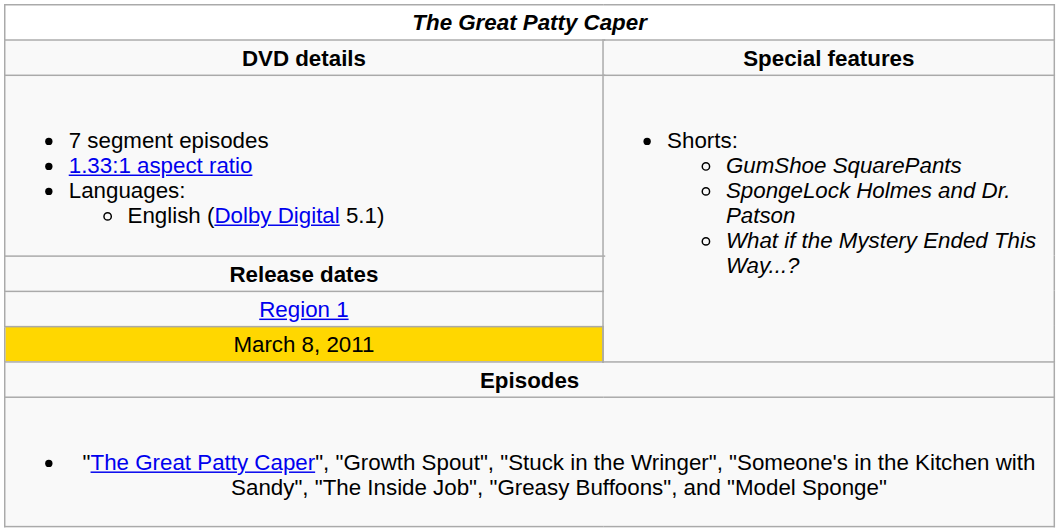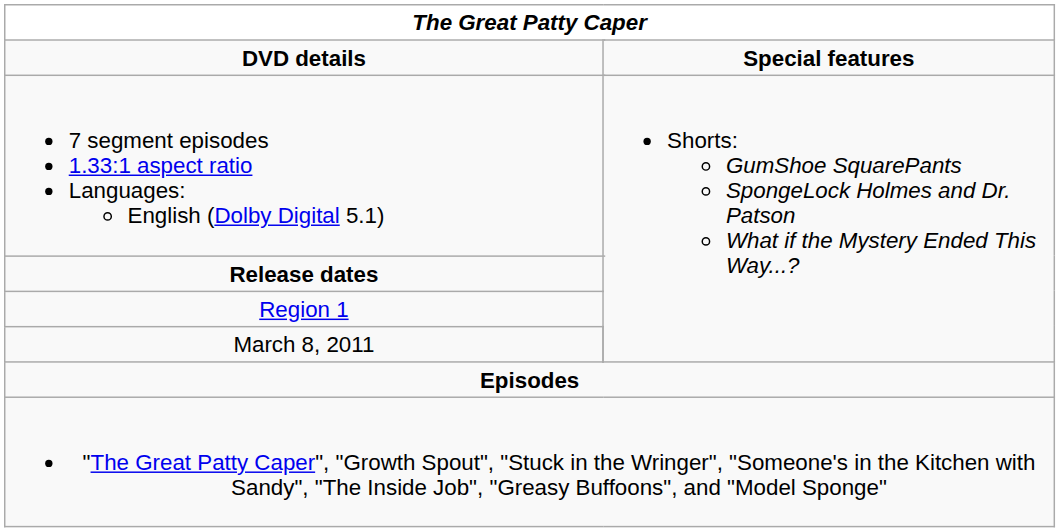March 8, 2011 | column 1: gold background -> no background
